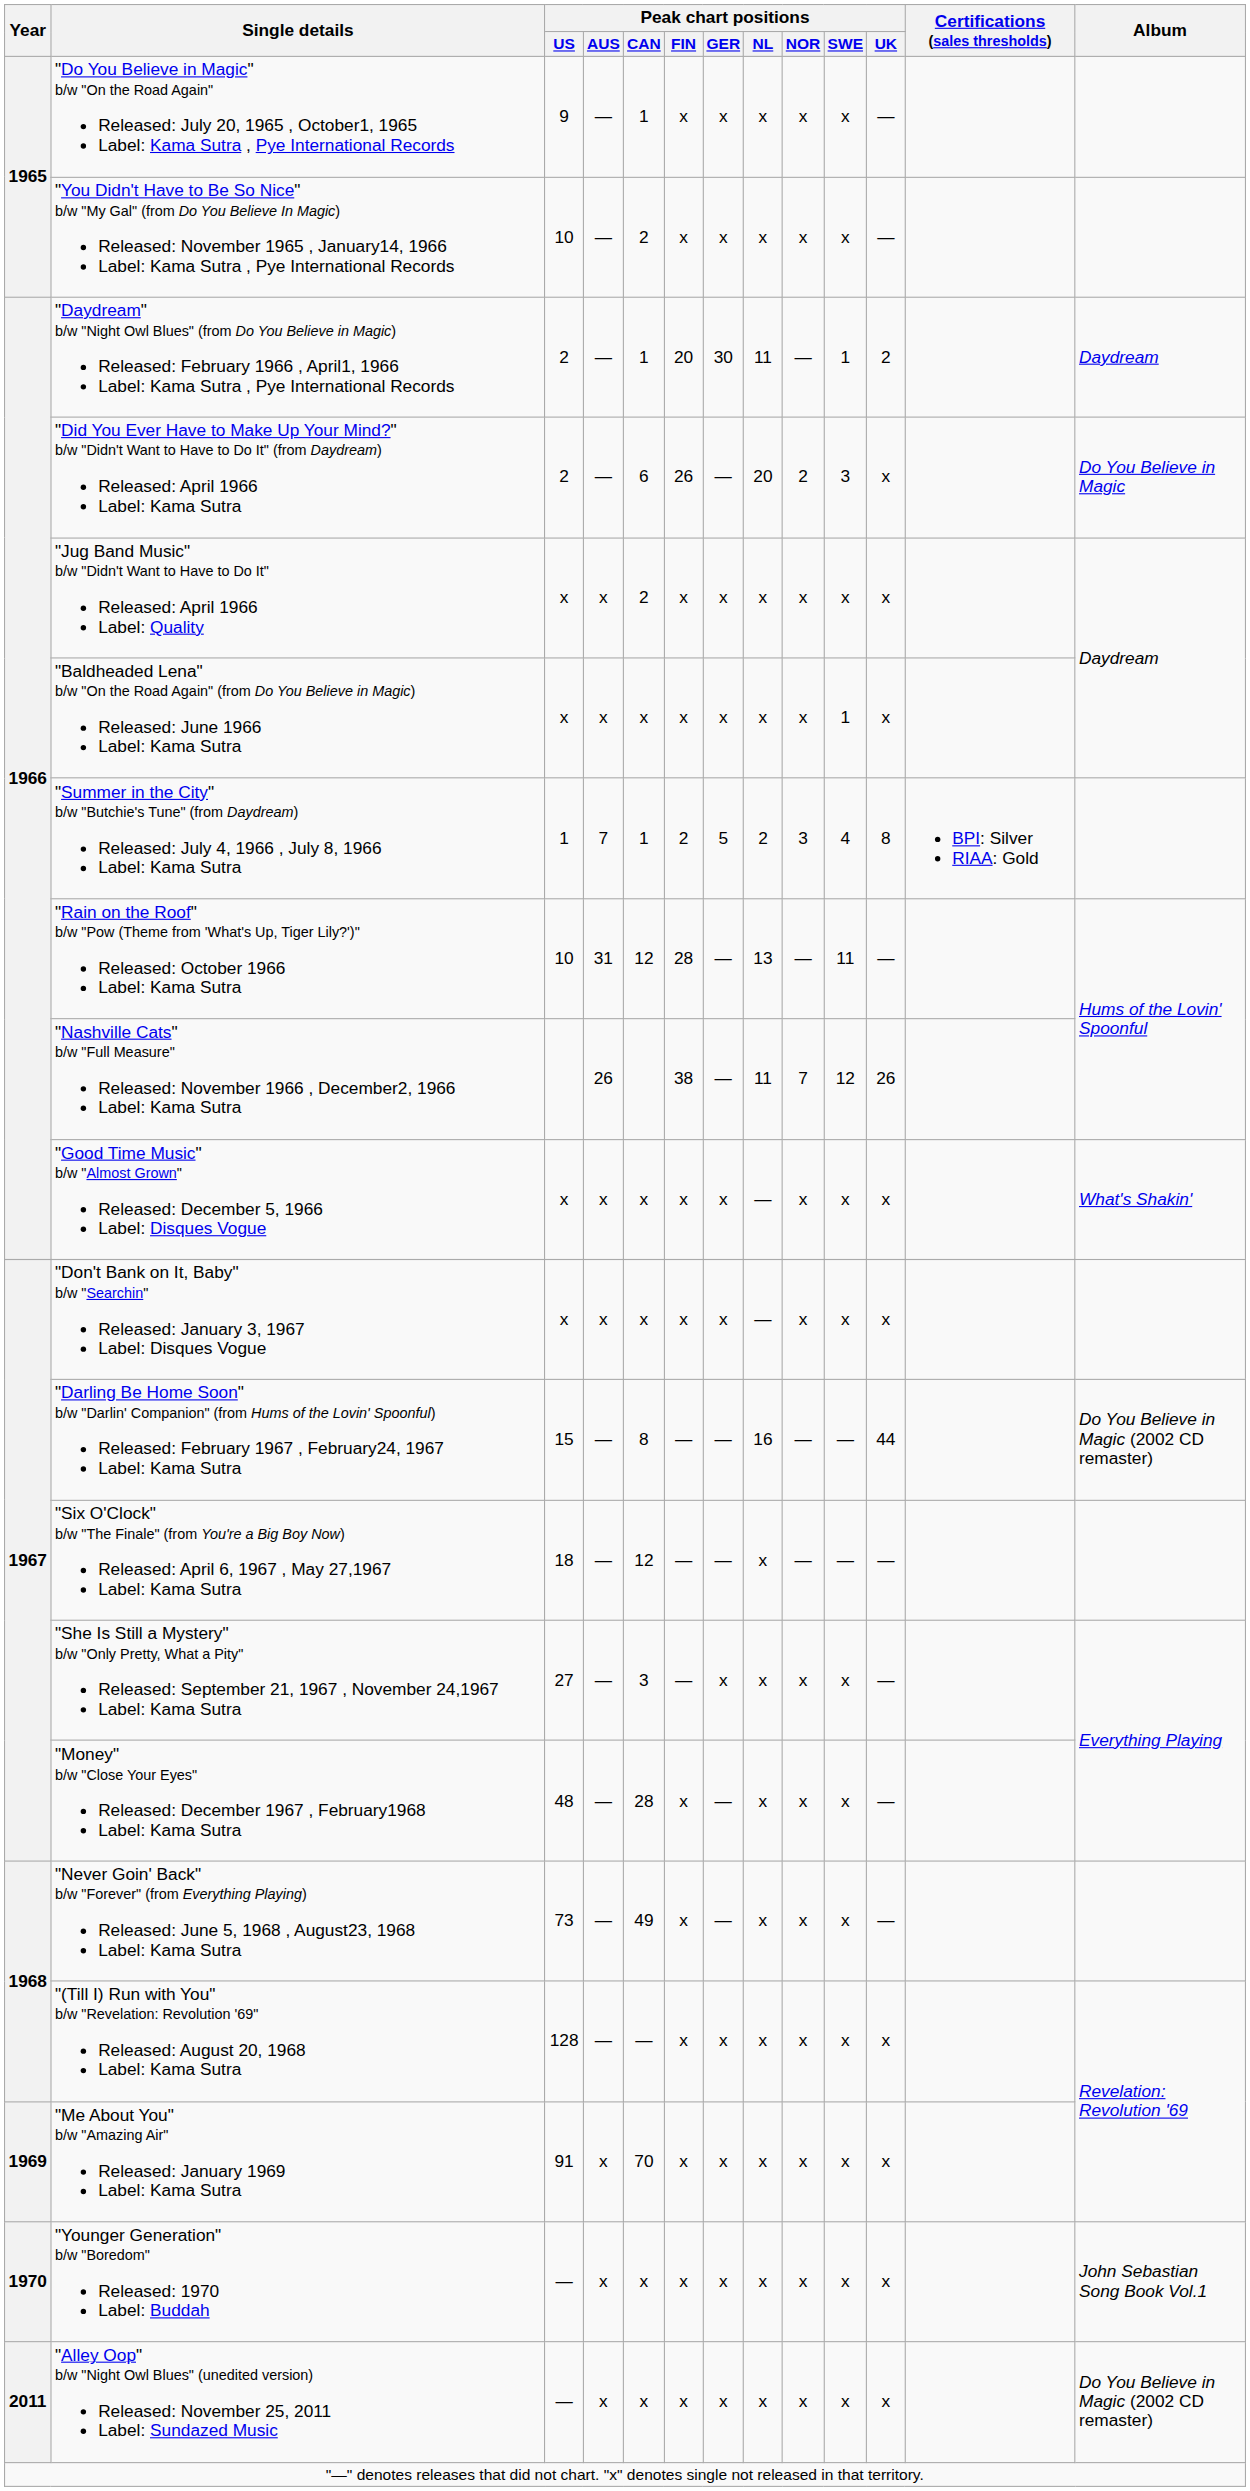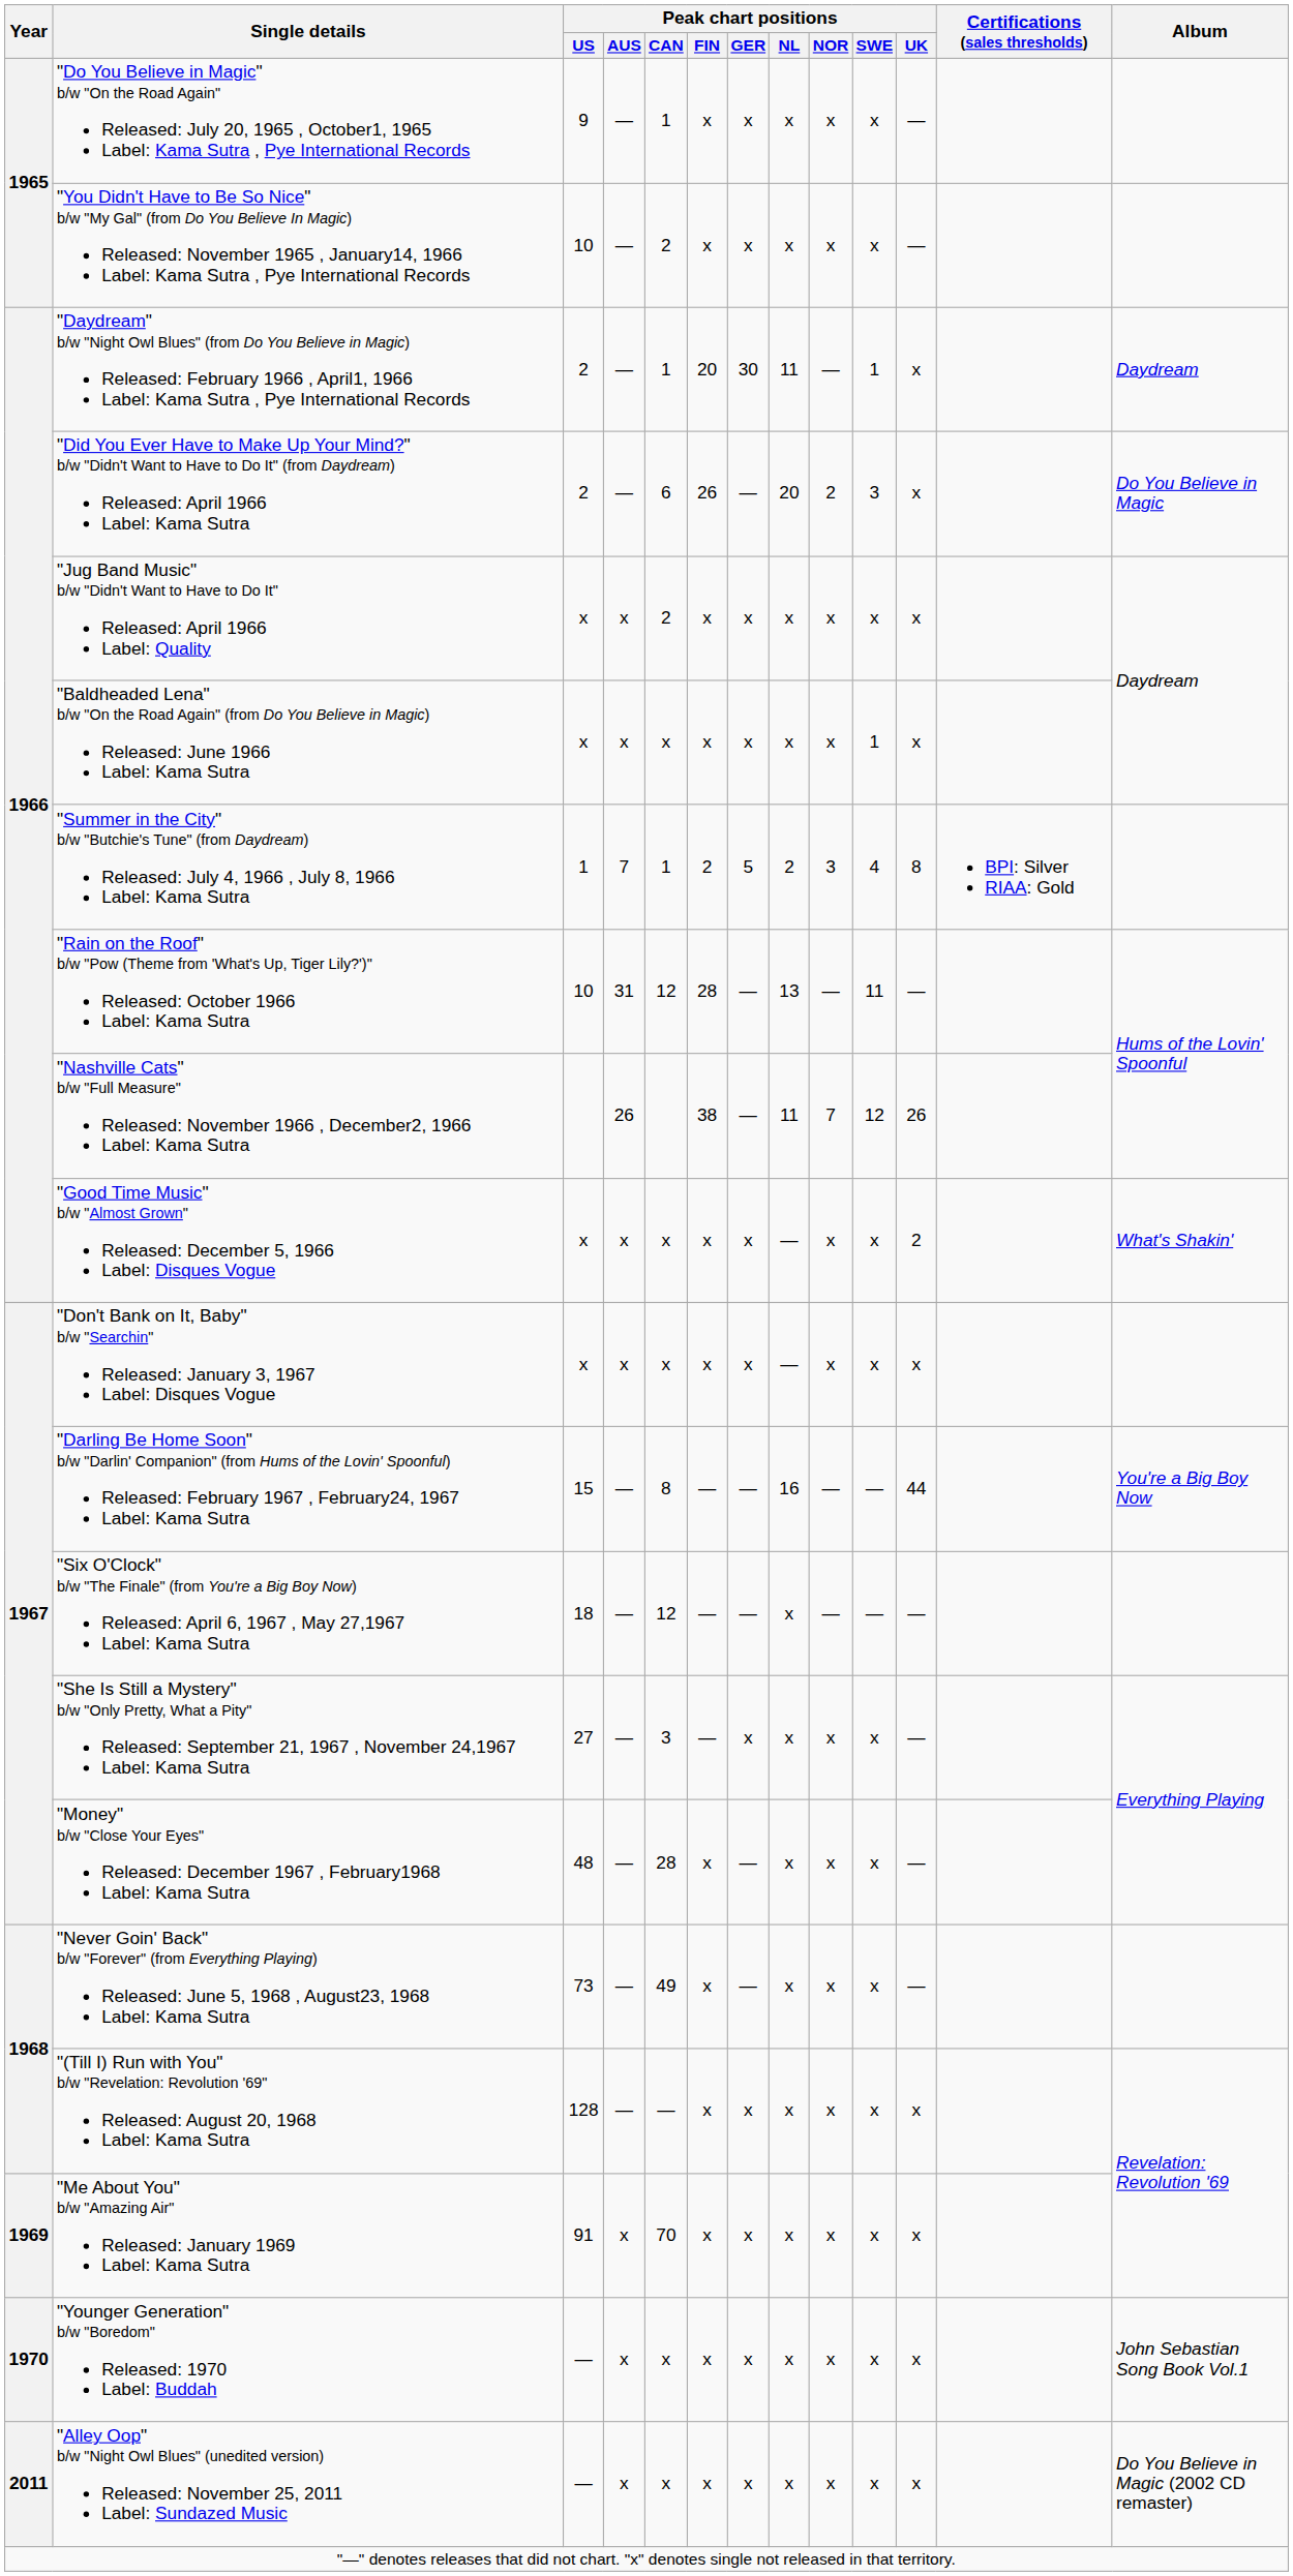row 5 | Peak chart positions / UK: 2 -> x
row 12 | Peak chart positions / UK: x -> 2
row 14 | Album: Do You Believe in Magic (2002 CD remaster) -> You're a Big Boy Now
